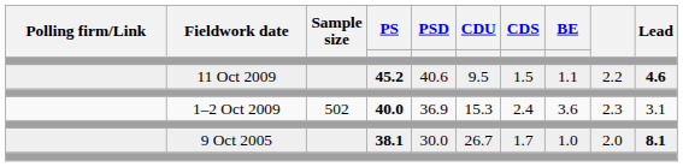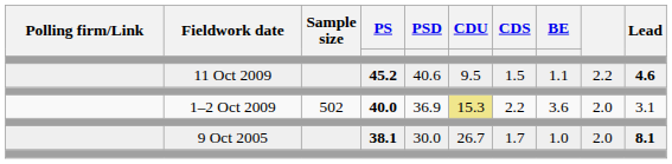1–2 Oct 2009 | CDU: no background -> khaki background
1–2 Oct 2009 | CDS: 2.4 -> 2.2
1–2 Oct 2009 | column 9: 2.3 -> 2.0
